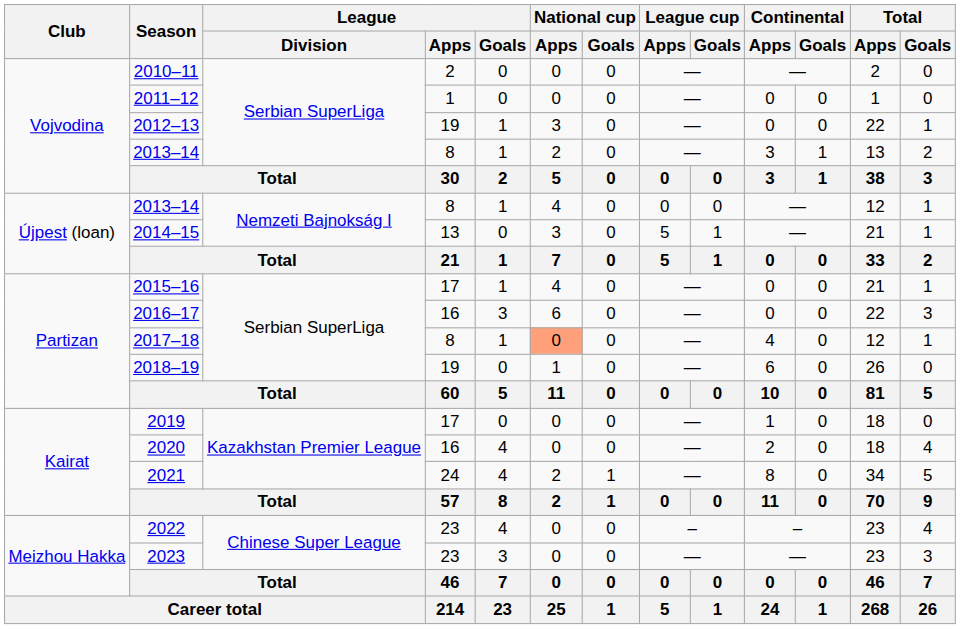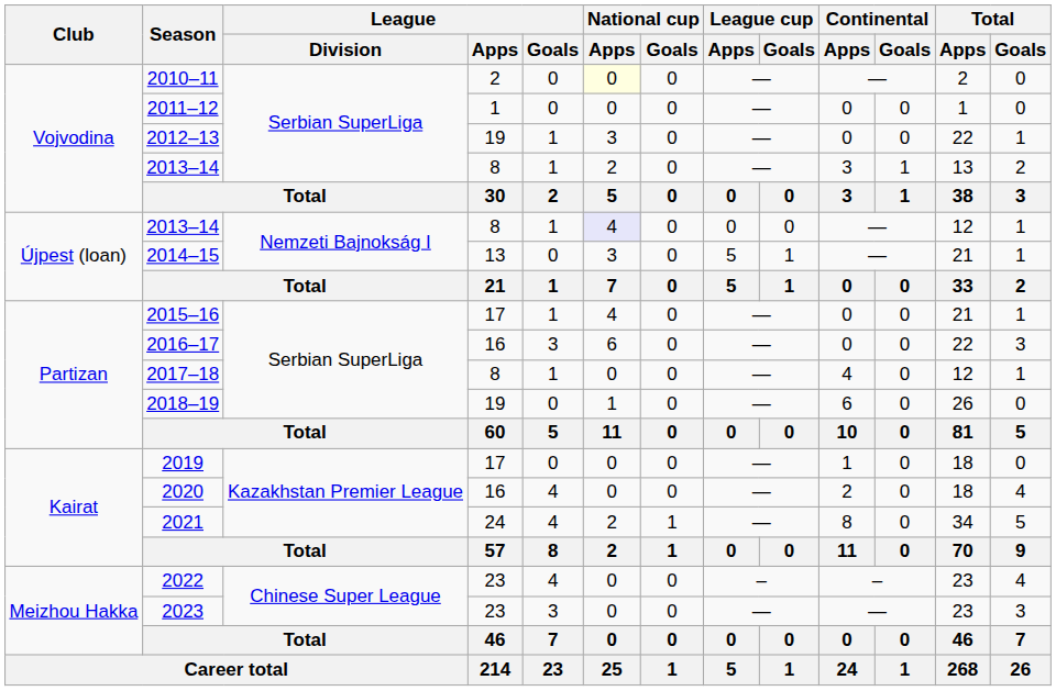2010–11 | National cup / Apps: no background -> lightyellow background
Újpest (loan) / 2013–14 | National cup / Apps: no background -> lavender background
2017–18 | National cup / Apps: lightsalmon background -> no background
